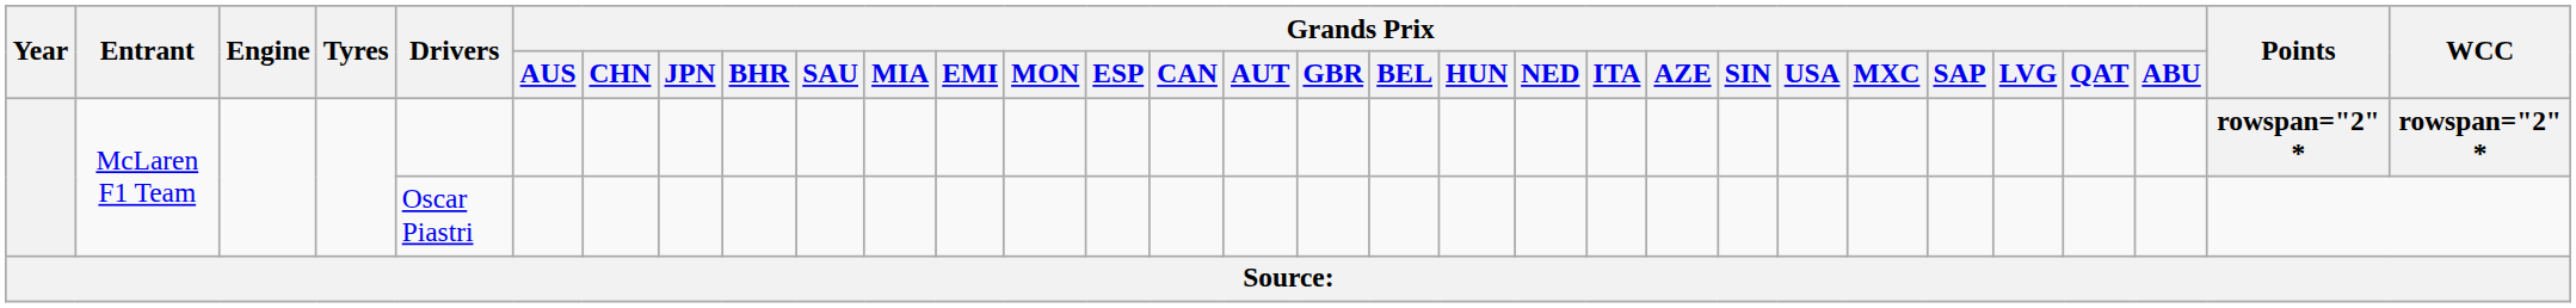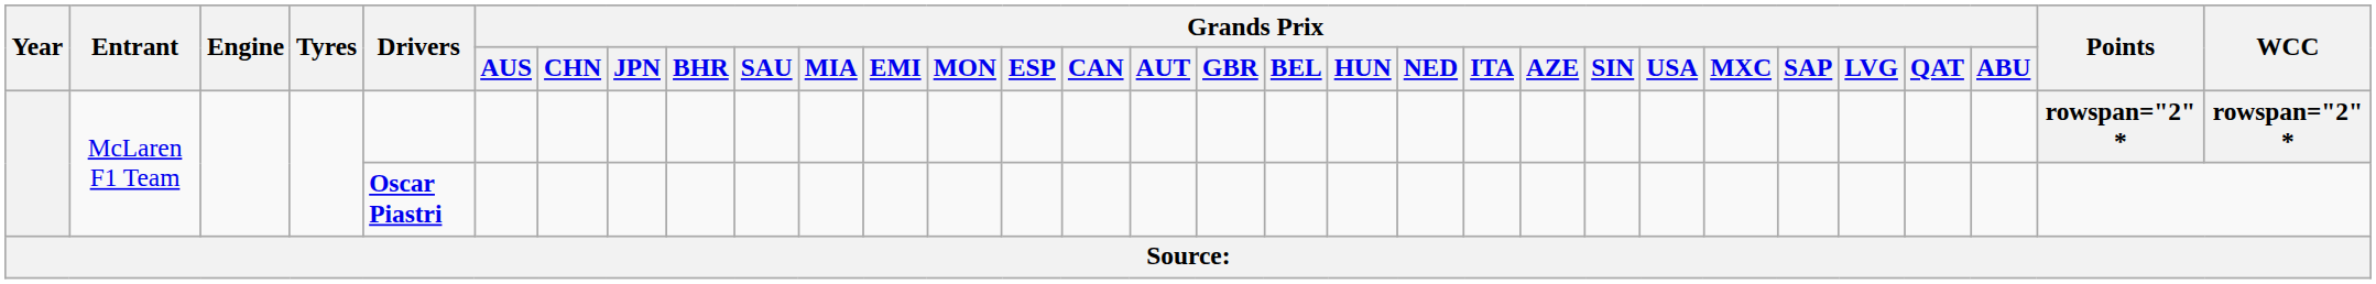row 4 | Drivers: normal -> bold
